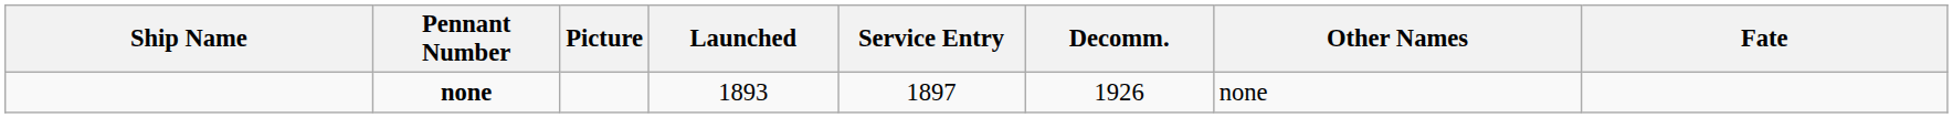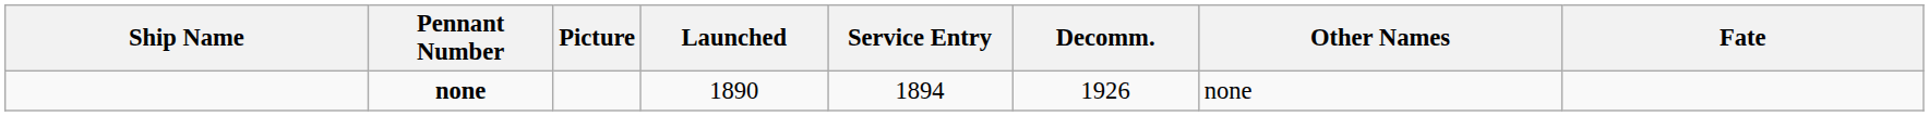row 2 | Launched: 1893 -> 1890
row 2 | Service Entry: 1897 -> 1894
